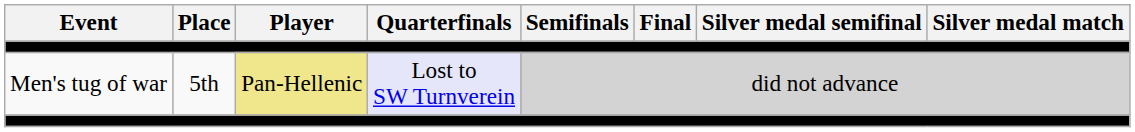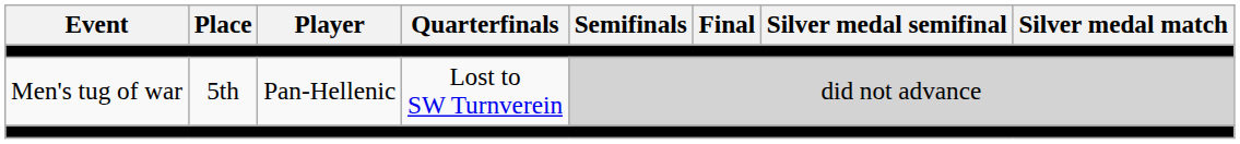Men's tug of war | Player: khaki background -> no background
Men's tug of war | Quarterfinals: lavender background -> no background
